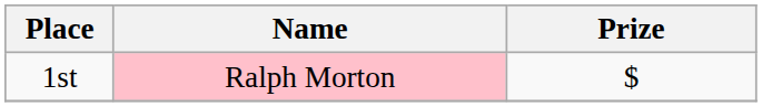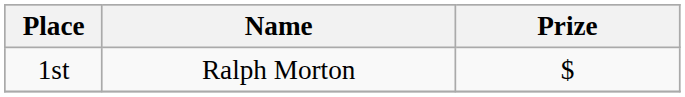1st | Name: pink background -> no background
